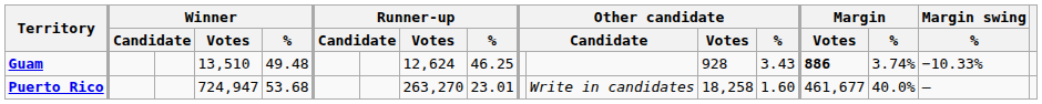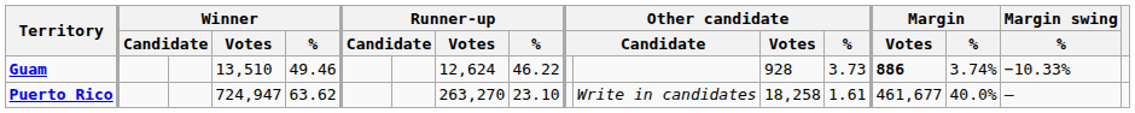Guam | Winner / %: 49.48 -> 49.46
Guam | Runner-up / %: 46.25 -> 46.22
Guam | Other candidate / %: 3.43 -> 3.73
Puerto Rico | Winner / %: 53.68 -> 63.62
Puerto Rico | Runner-up / %: 23.01 -> 23.10
Puerto Rico | Other candidate / %: 1.60 -> 1.61
